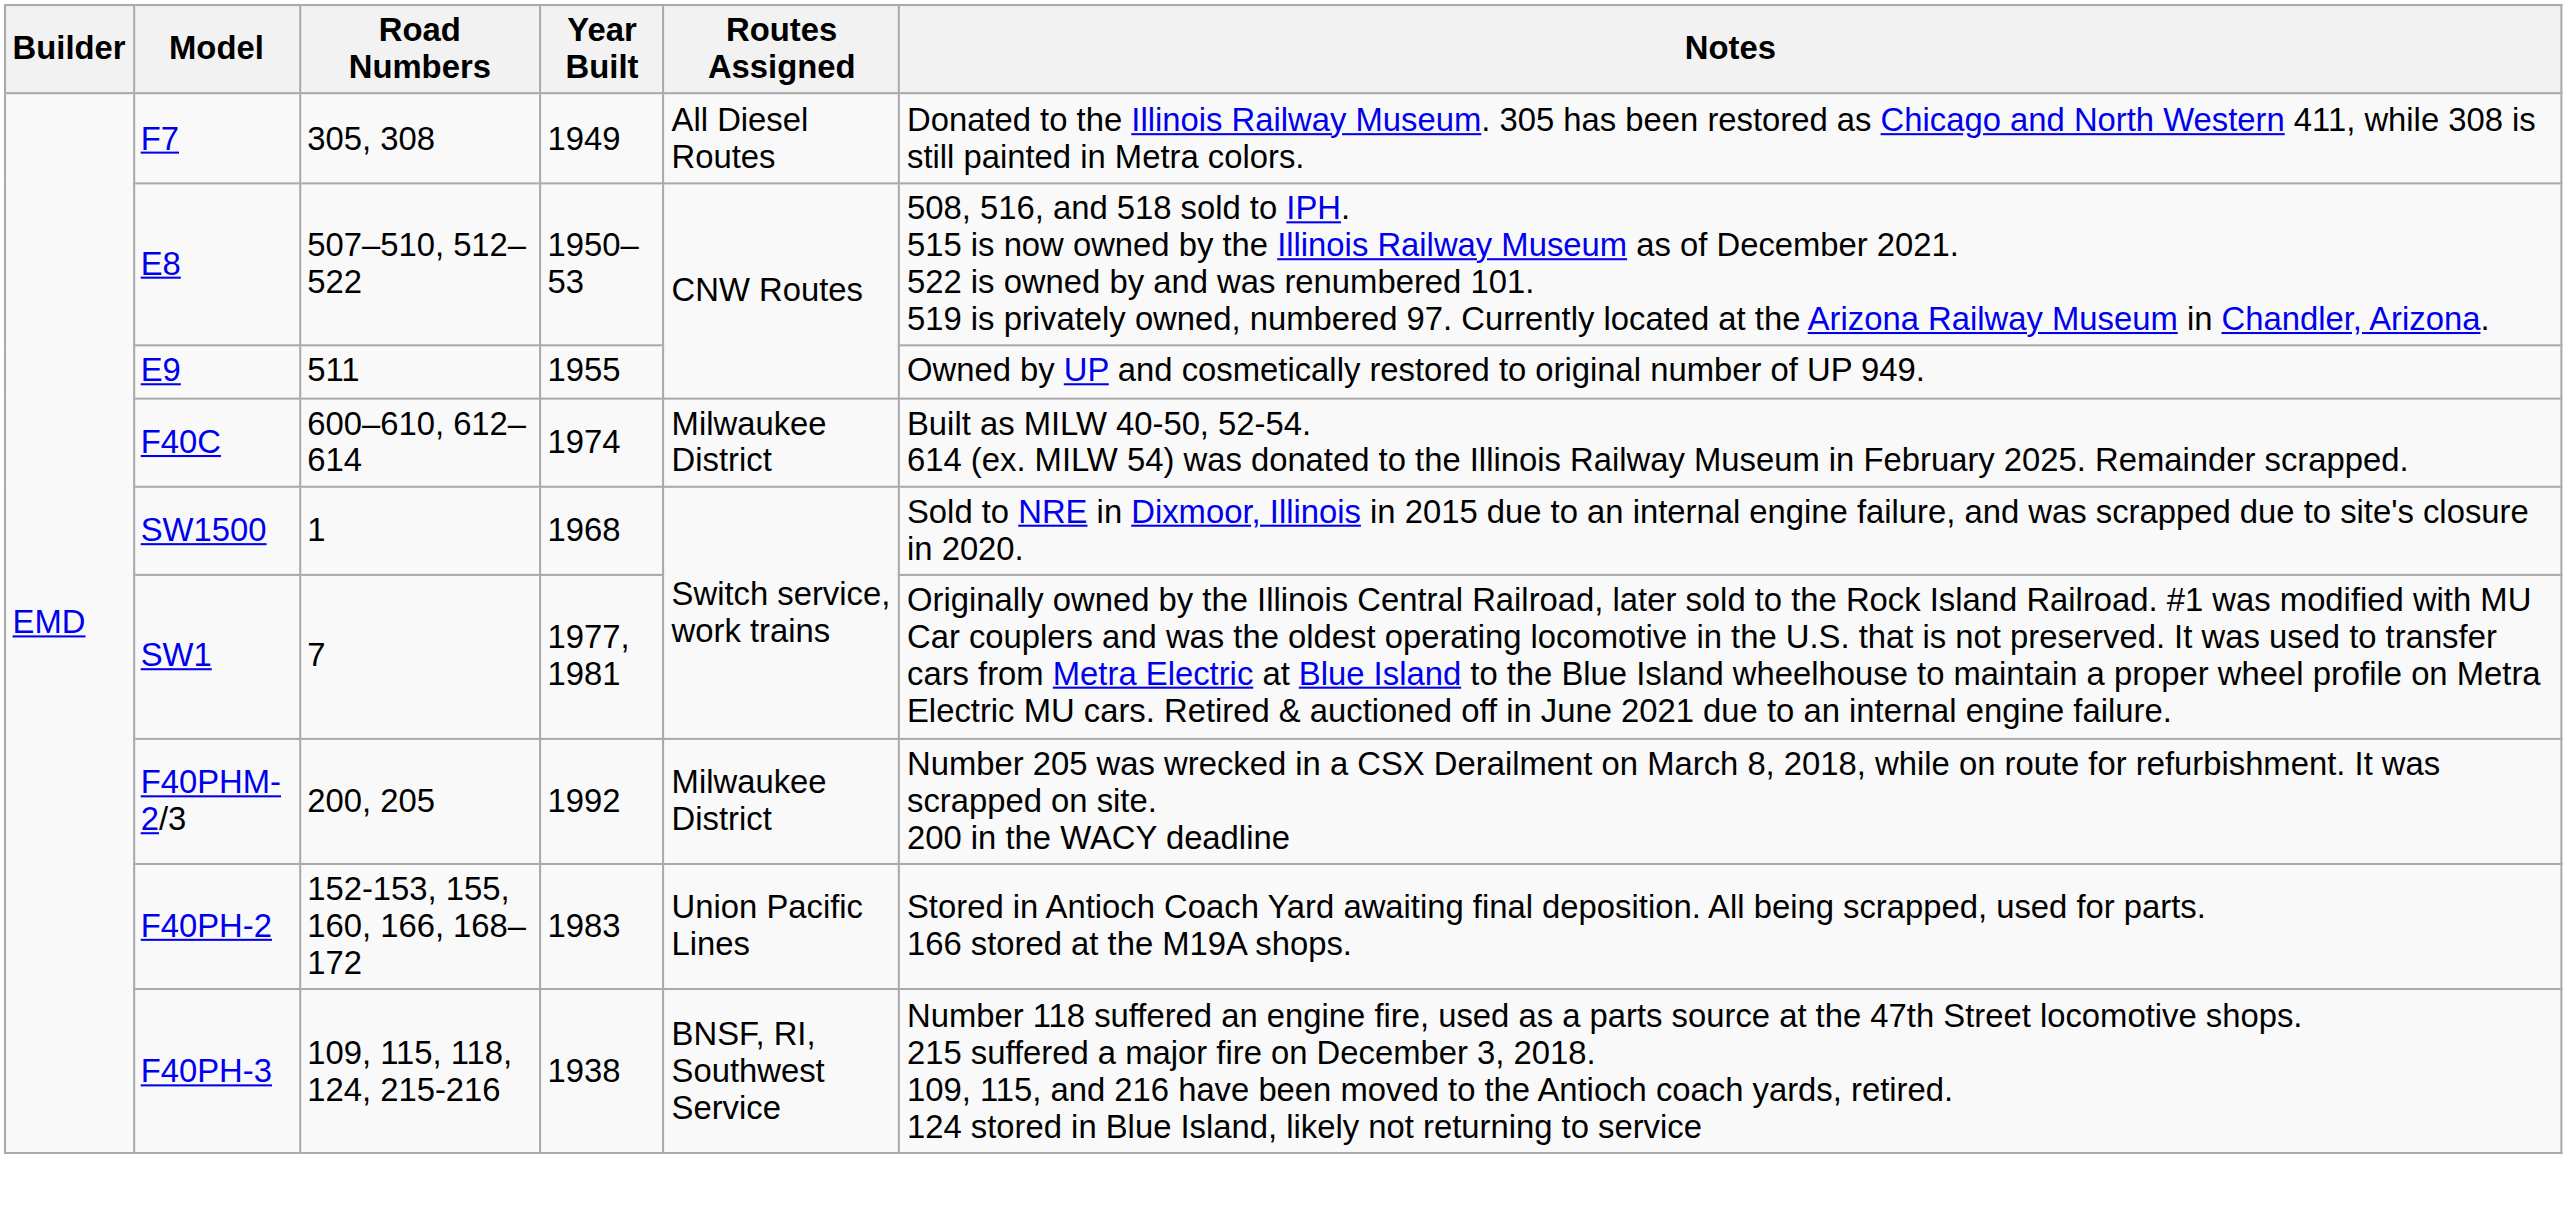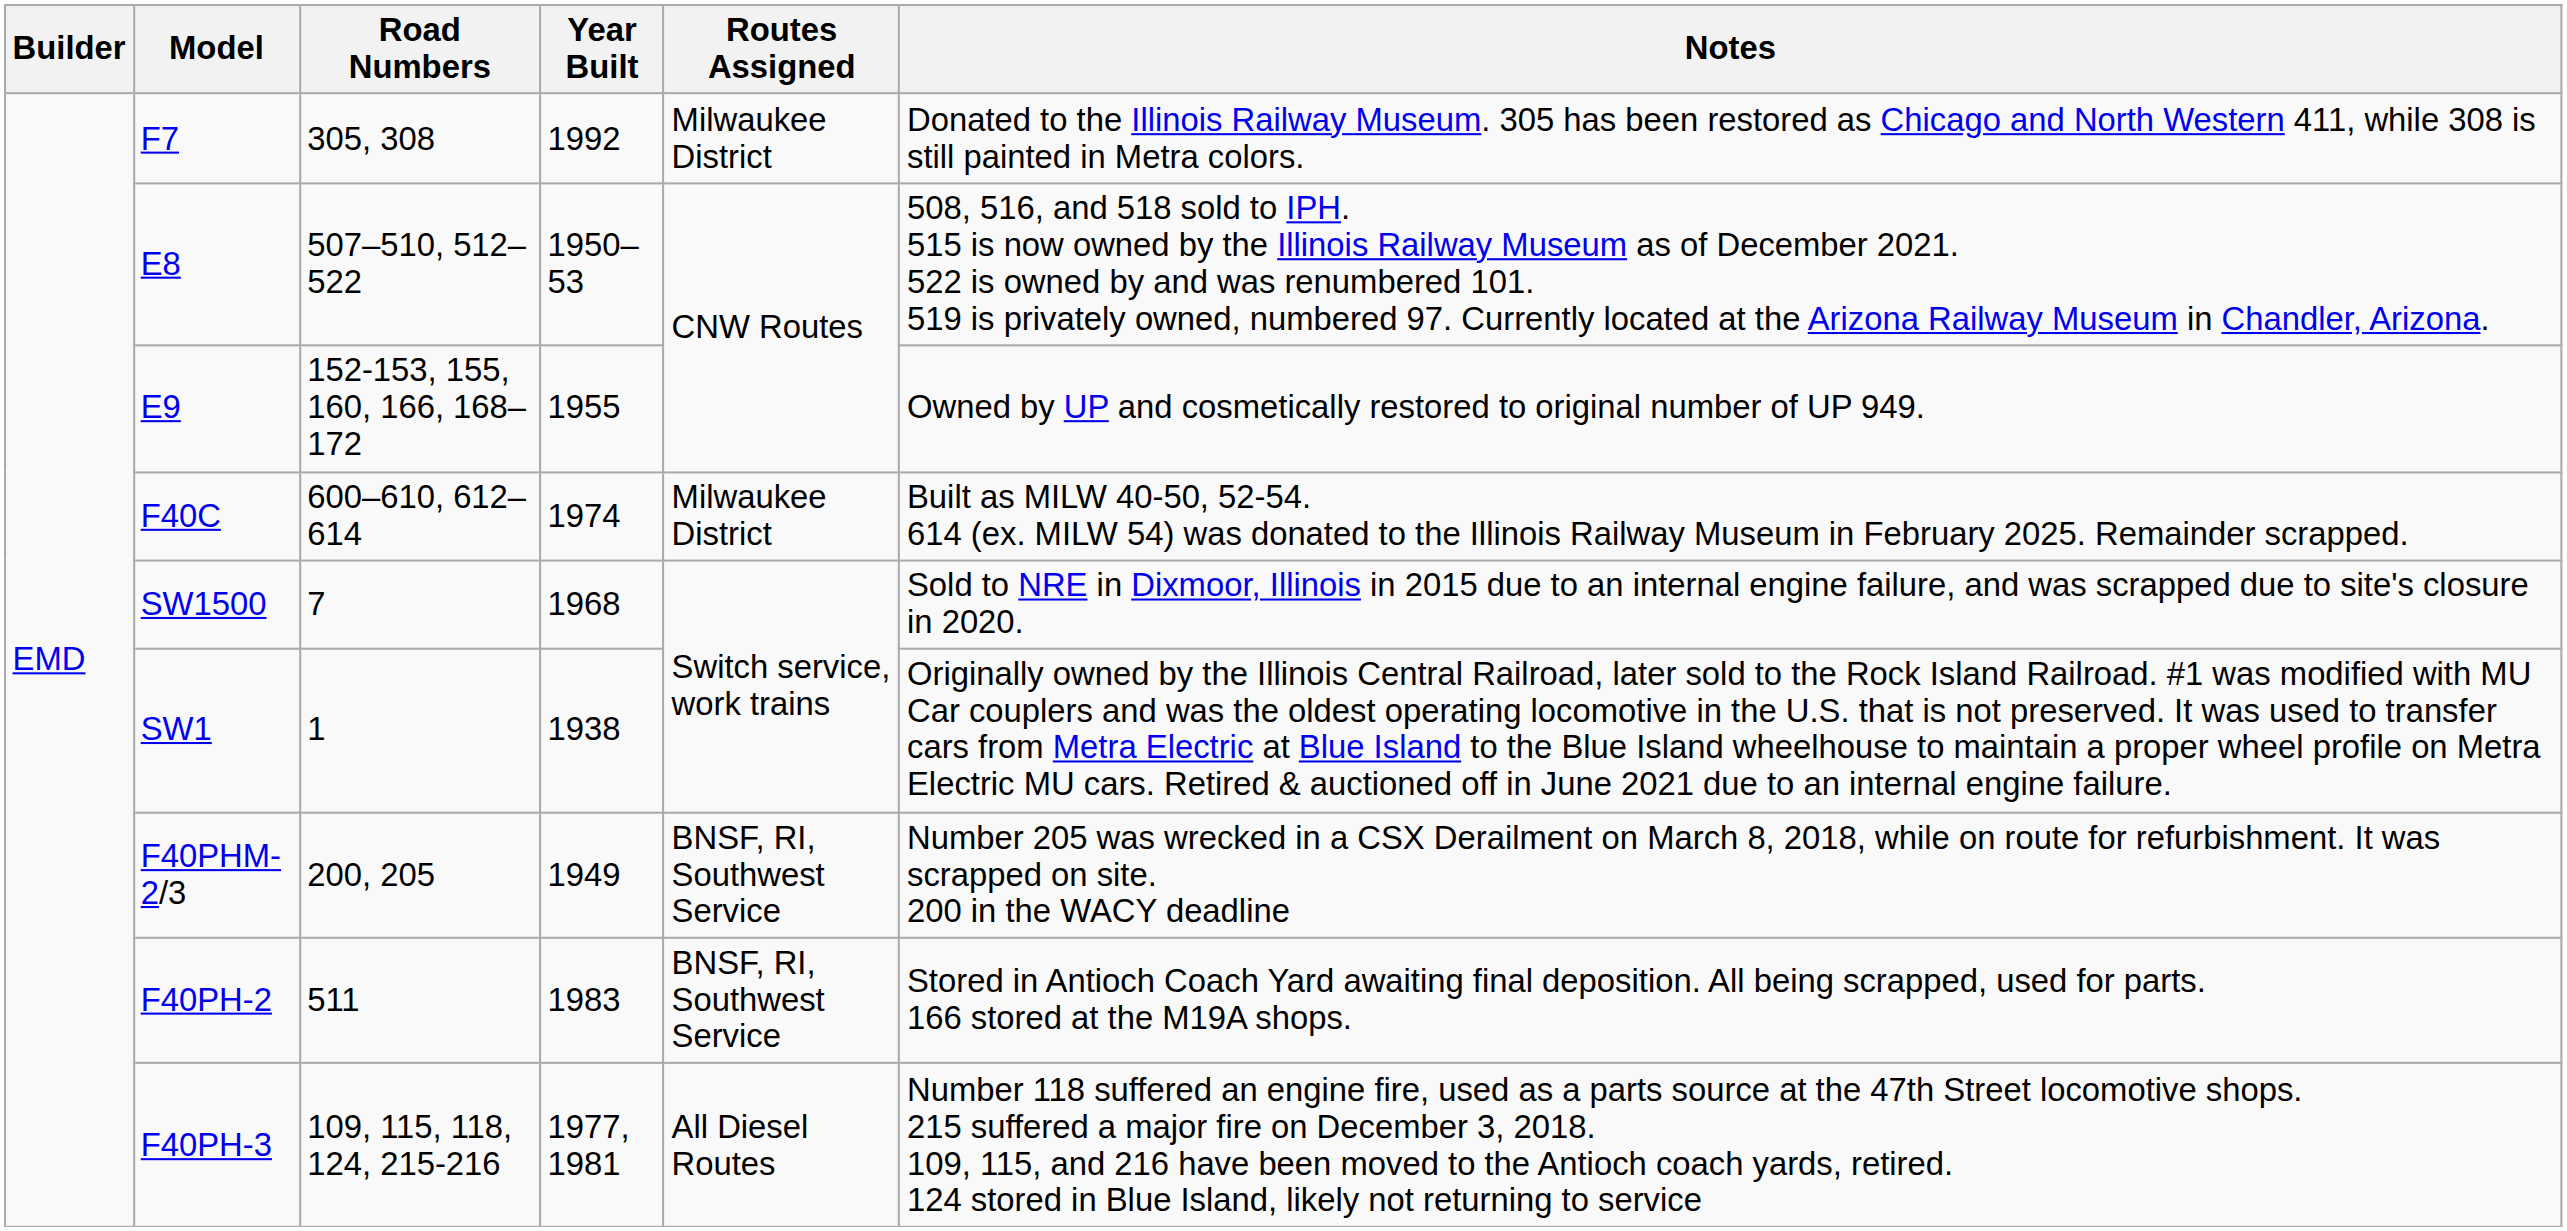F7 | Year Built: 1949 -> 1992
F7 | Routes Assigned: All Diesel Routes -> Milwaukee District
E9 | Road Numbers: 511 -> 152-153, 155, 160, 166, 168–172
SW1500 | Road Numbers: 1 -> 7
SW1 | Road Numbers: 7 -> 1
SW1 | Year Built: 1977, 1981 -> 1938
F40PHM-2/3 | Year Built: 1992 -> 1949
F40PHM-2/3 | Routes Assigned: Milwaukee District -> BNSF, RI, Southwest Service
F40PH-2 | Road Numbers: 152-153, 155, 160, 166, 168–172 -> 511
F40PH-2 | Routes Assigned: Union Pacific Lines -> BNSF, RI, Southwest Service
F40PH-3 | Year Built: 1938 -> 1977, 1981
F40PH-3 | Routes Assigned: BNSF, RI, Southwest Service -> All Diesel Routes
